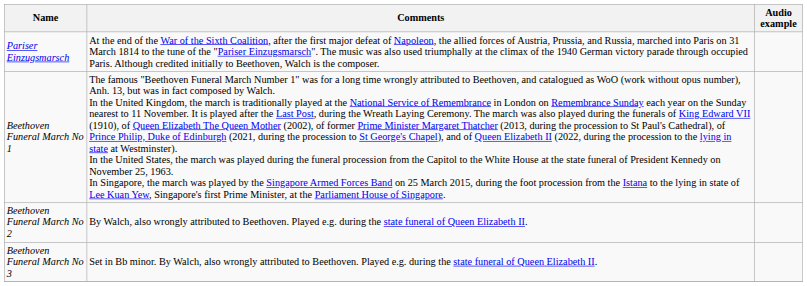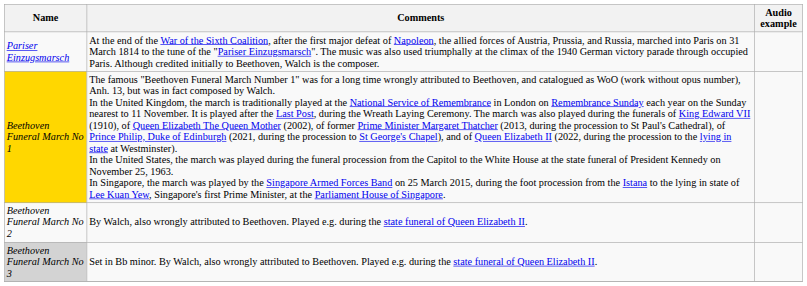Beethoven Funeral March No 1 | Name: no background -> gold background
Beethoven Funeral March No 3 | Name: no background -> lightgrey background
